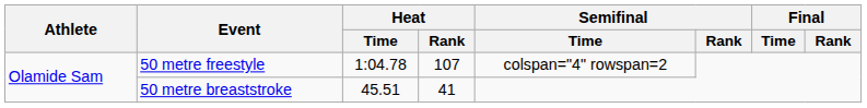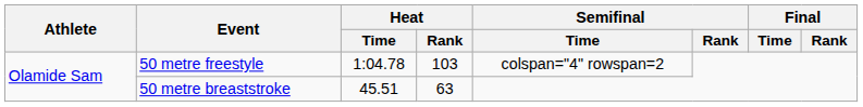50 metre freestyle | Heat / Rank: 107 -> 103
50 metre breaststroke | Heat / Rank: 41 -> 63
